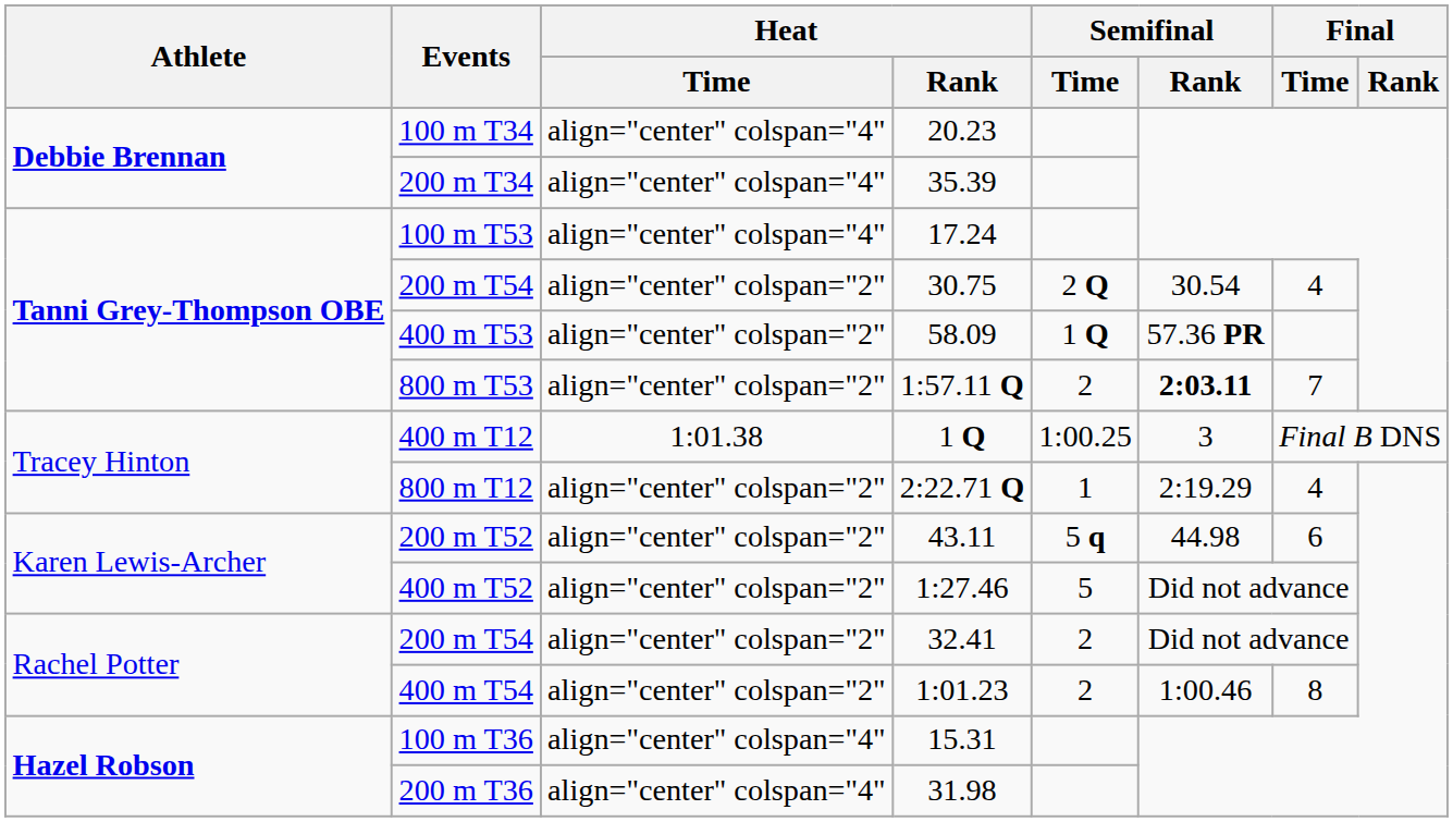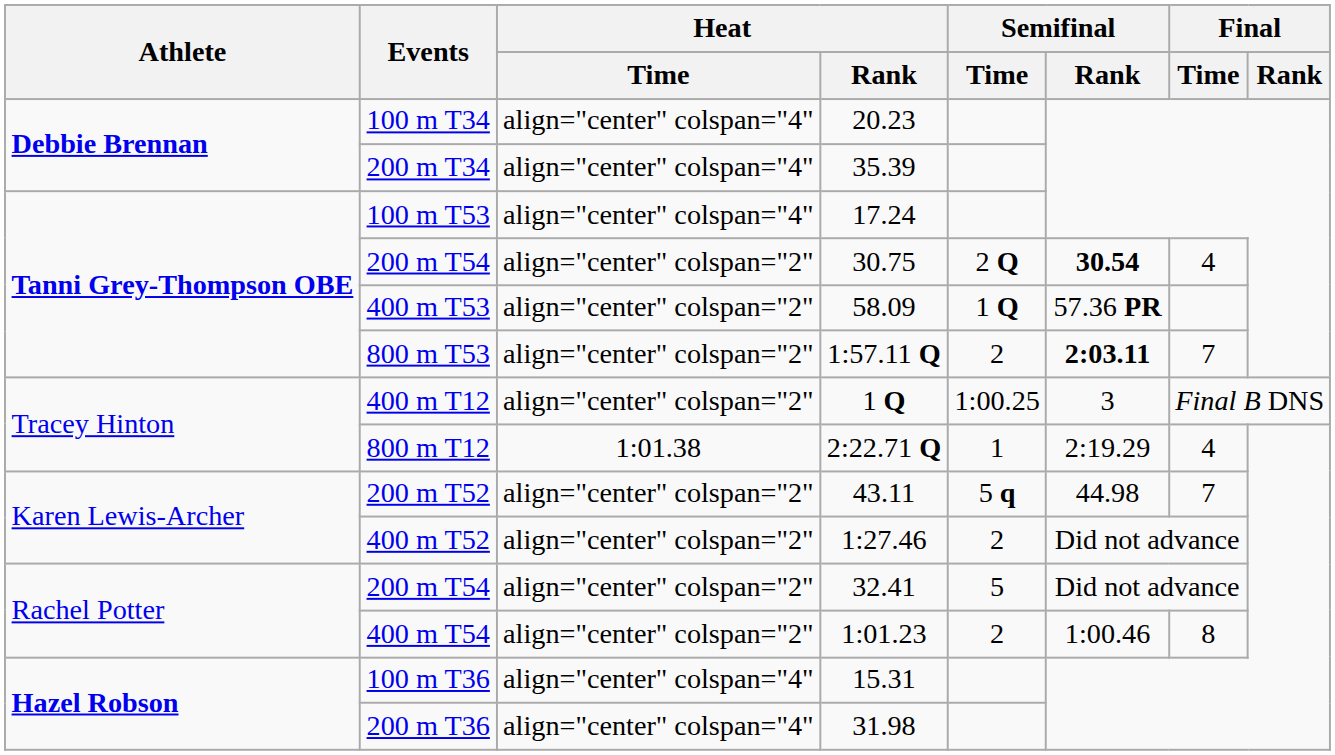200 m T54 / 30.75 | Semifinal / Rank: normal -> bold
400 m T12 | Heat / Time: 1:01.38 -> align="center" colspan="2"
800 m T12 | Heat / Time: align="center" colspan="2" -> 1:01.38
200 m T52 | Final / Time: 6 -> 7
400 m T52 | Semifinal / Time: 5 -> 2
200 m T54 / 32.41 | Semifinal / Time: 2 -> 5
